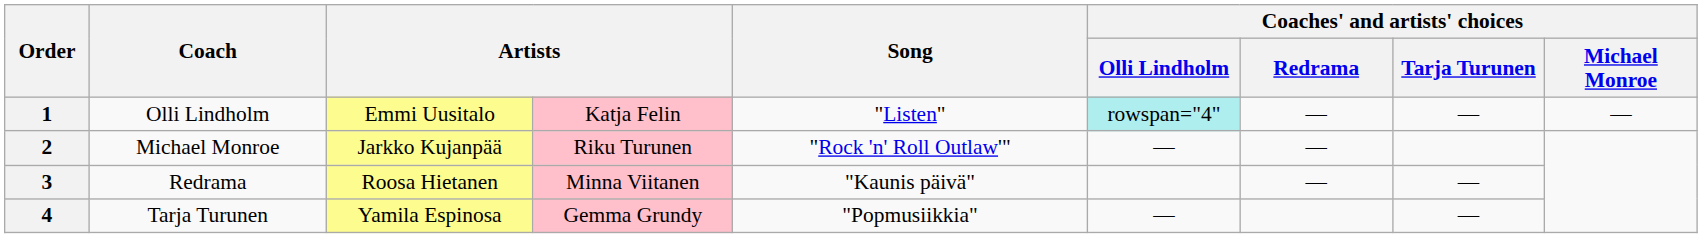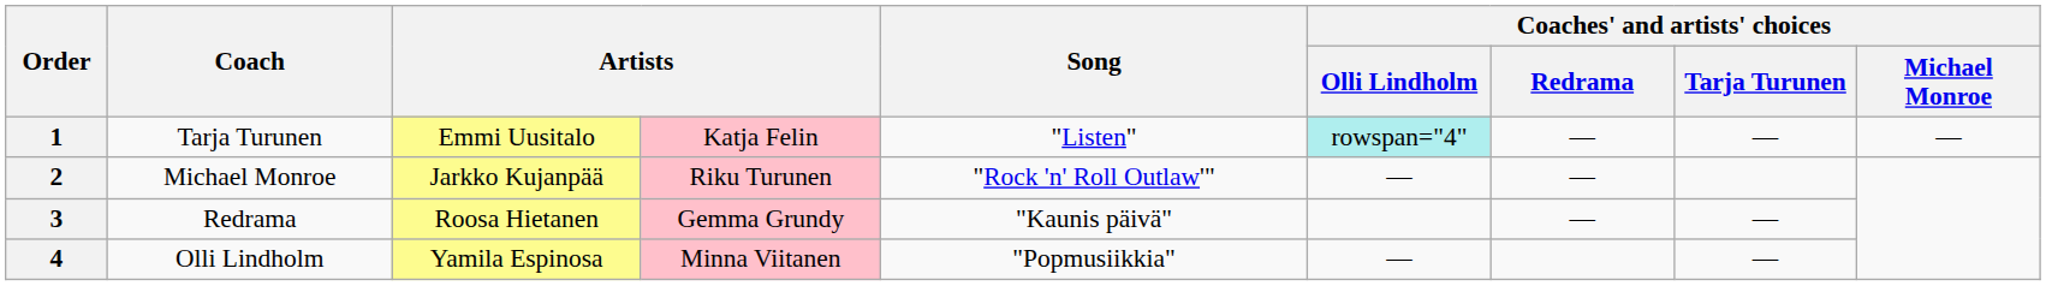1 | Coach: Olli Lindholm -> Tarja Turunen
3 | column 4: Minna Viitanen -> Gemma Grundy
4 | Coach: Tarja Turunen -> Olli Lindholm
4 | column 4: Gemma Grundy -> Minna Viitanen
